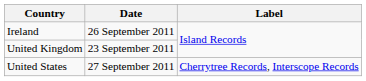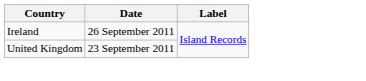- row: United States | 27 September 2011 | Cherrytree Records, Interscope Records
